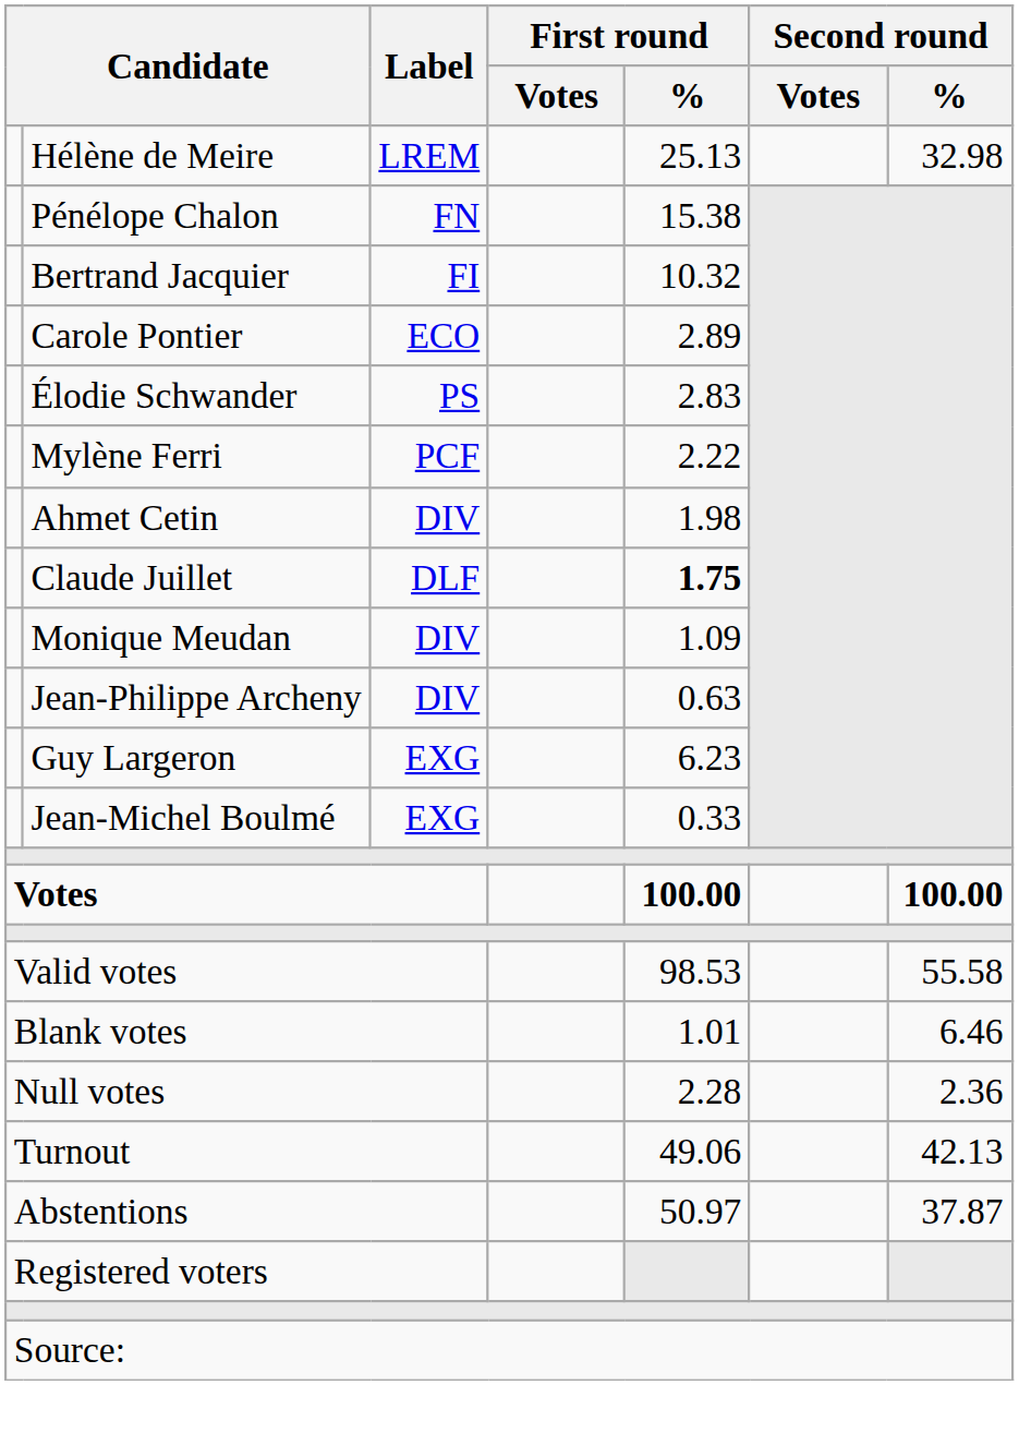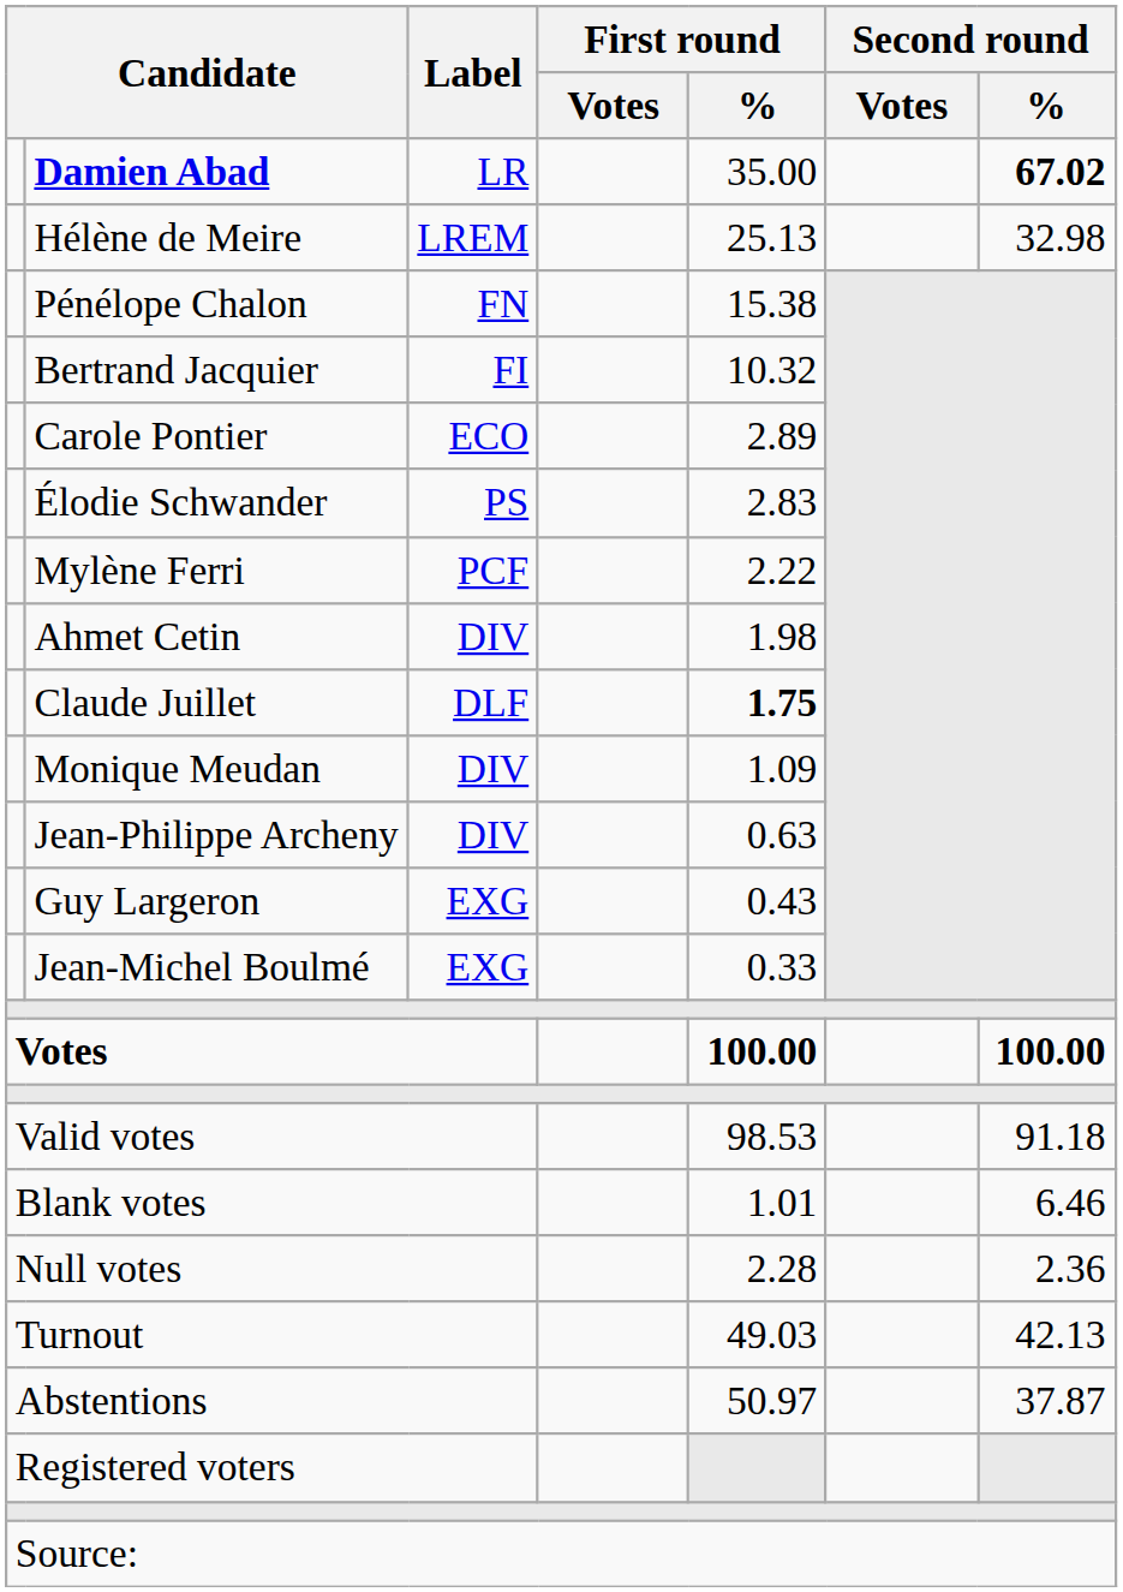+ row: Damien Abad | LR | 35.00 | 67.02
Guy Largeron | First round / %: 6.23 -> 0.43
Valid votes | Second round / %: 55.58 -> 91.18
Turnout | First round / %: 49.06 -> 49.03
